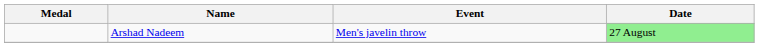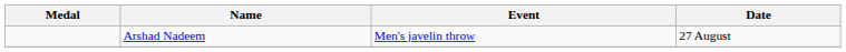Arshad Nadeem | Date: lightgreen background -> no background
